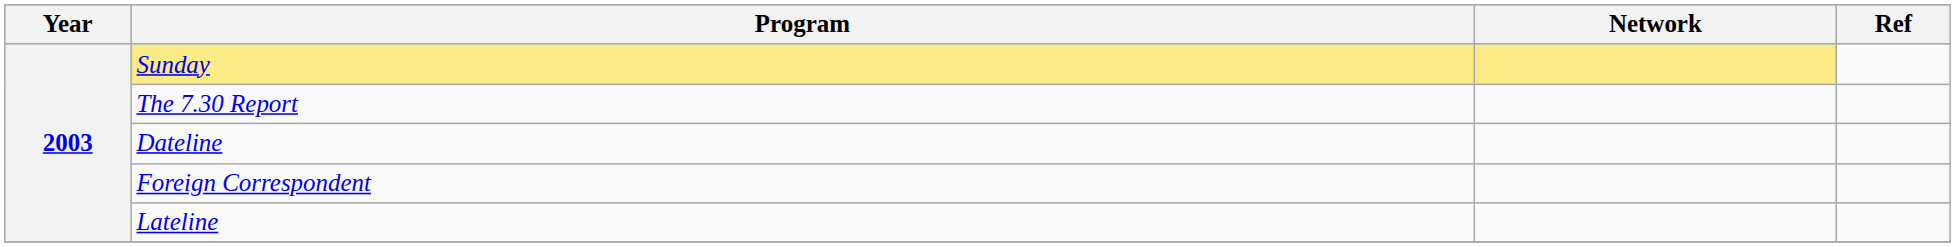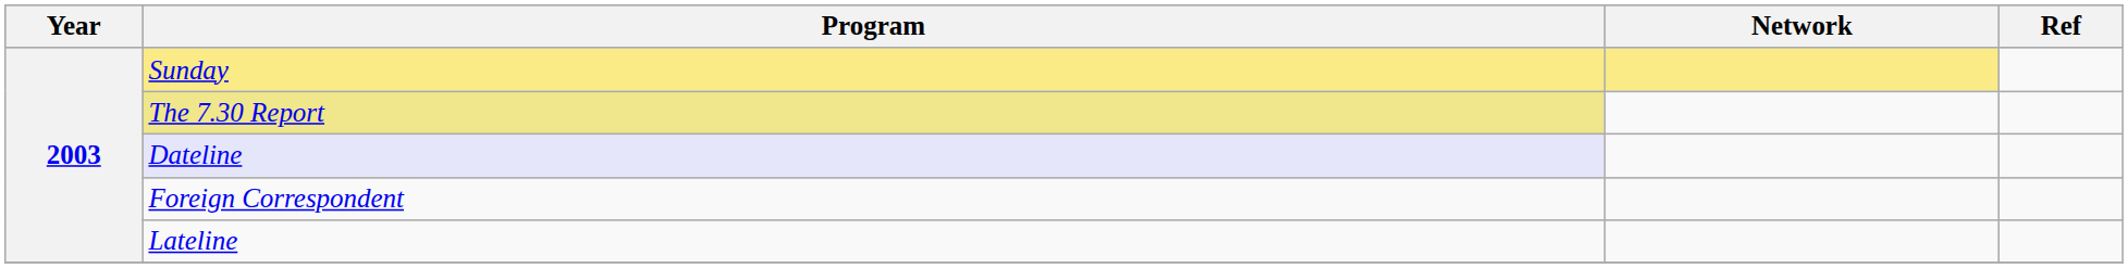The 7.30 Report | Program: no background -> khaki background
Dateline | Program: no background -> lavender background
